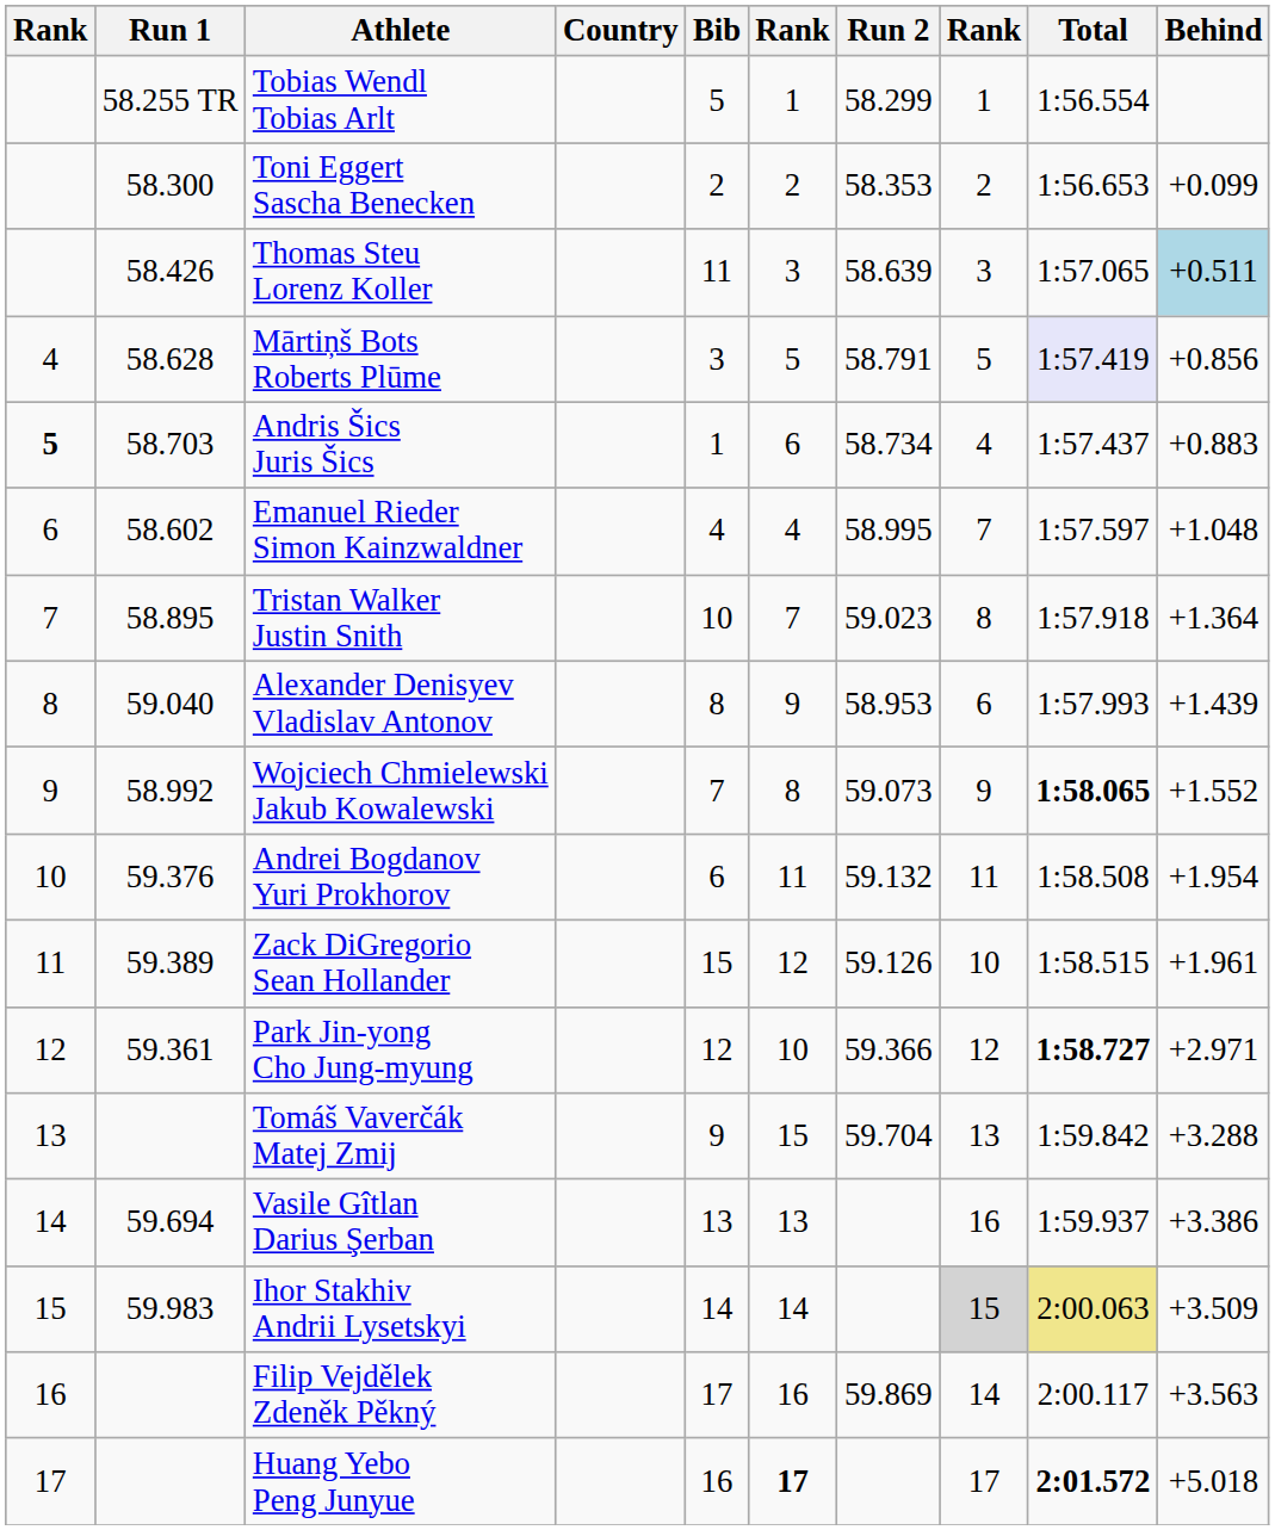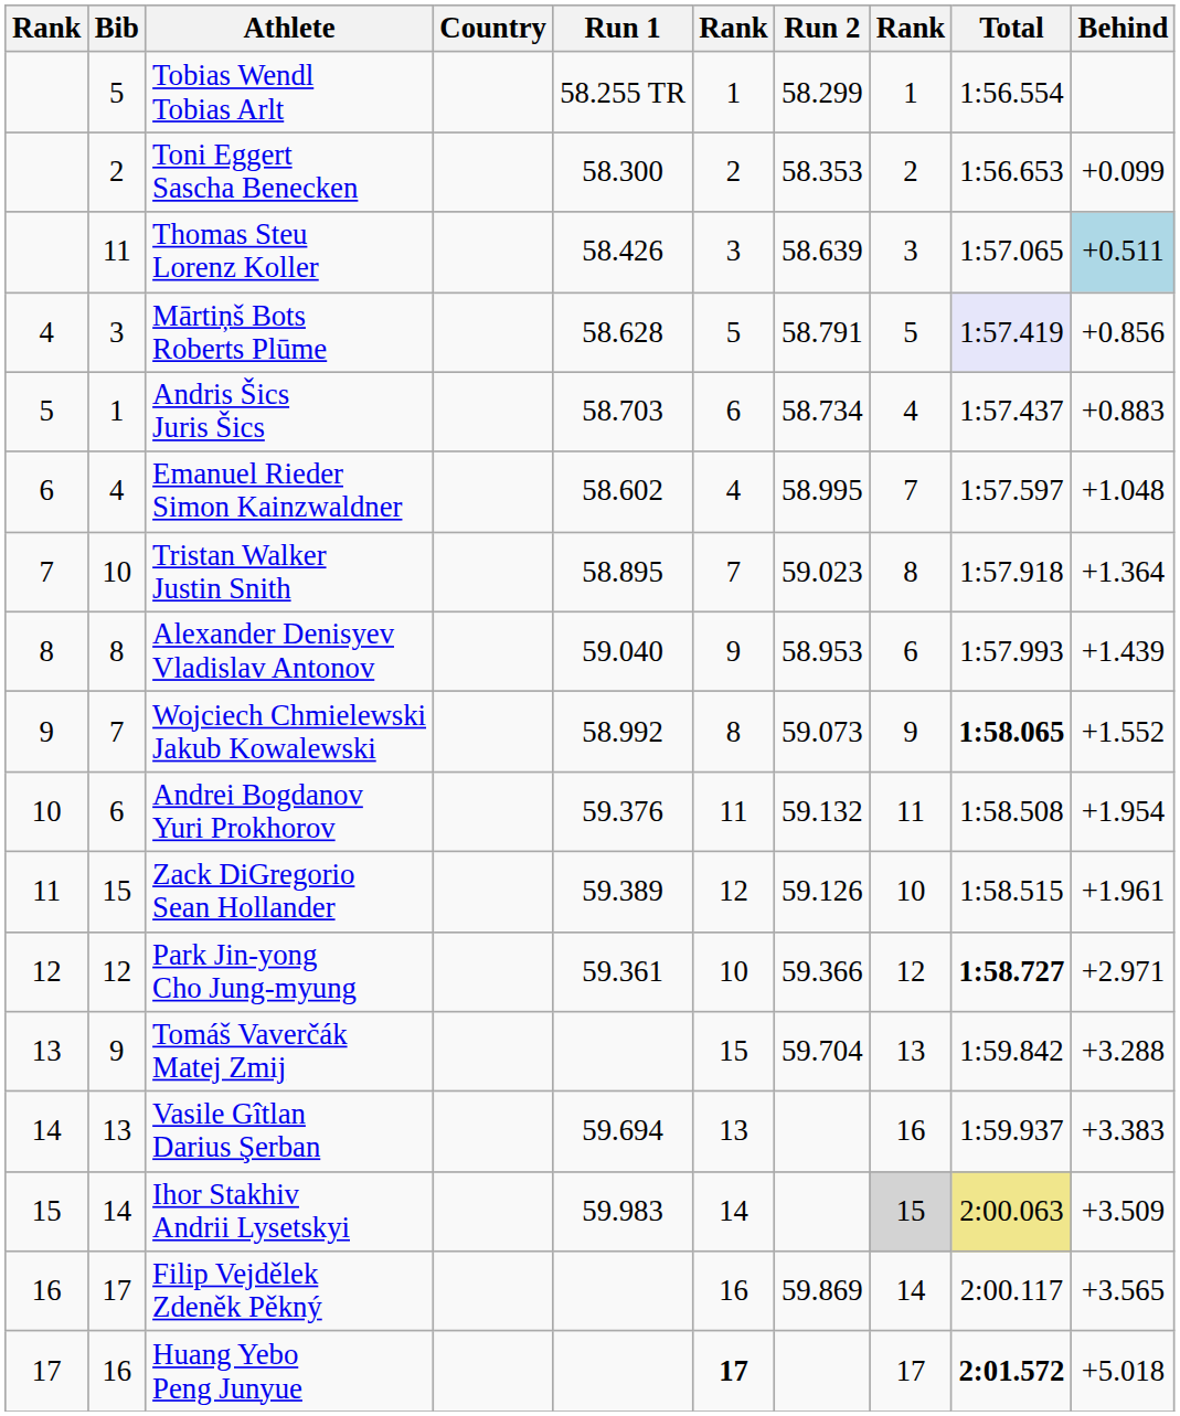columns swapped: Bib <-> Run 1
Andris Šics Juris Šics | column 1: bold -> normal
Vasile Gîtlan Darius Şerban | Behind: +3.386 -> +3.383
Filip Vejdělek Zdeněk Pěkný | Behind: +3.563 -> +3.565
